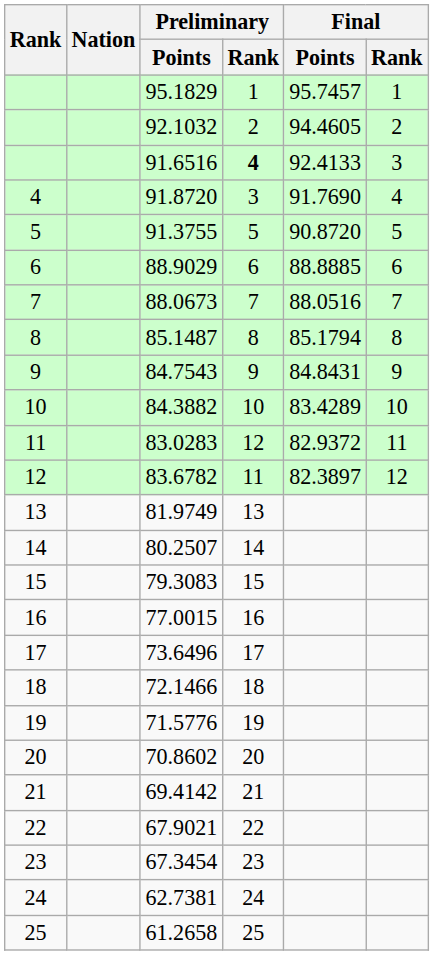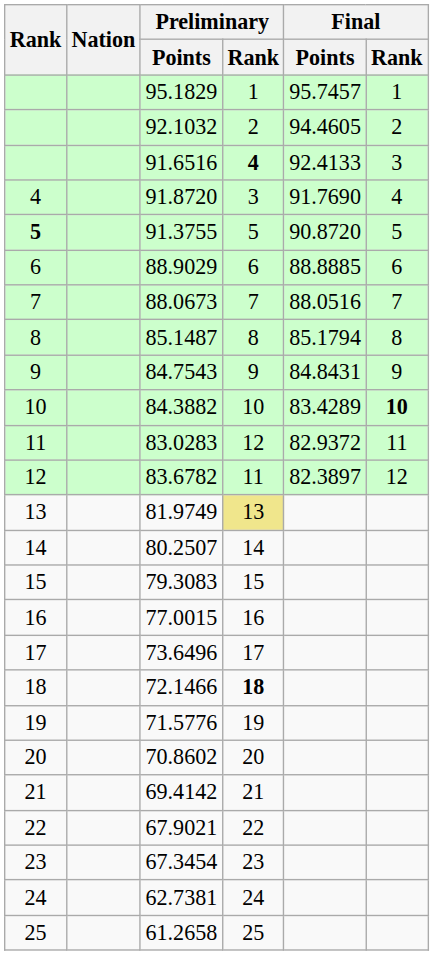91.3755 | Rank: normal -> bold
84.3882 | Final / Rank: normal -> bold
81.9749 | Preliminary / Rank: no background -> khaki background
72.1466 | Preliminary / Rank: normal -> bold
